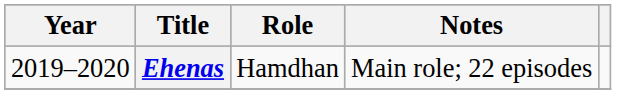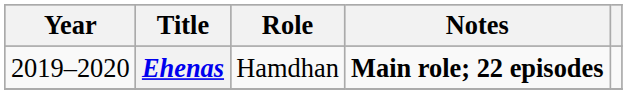Ehenas | Notes: normal -> bold
